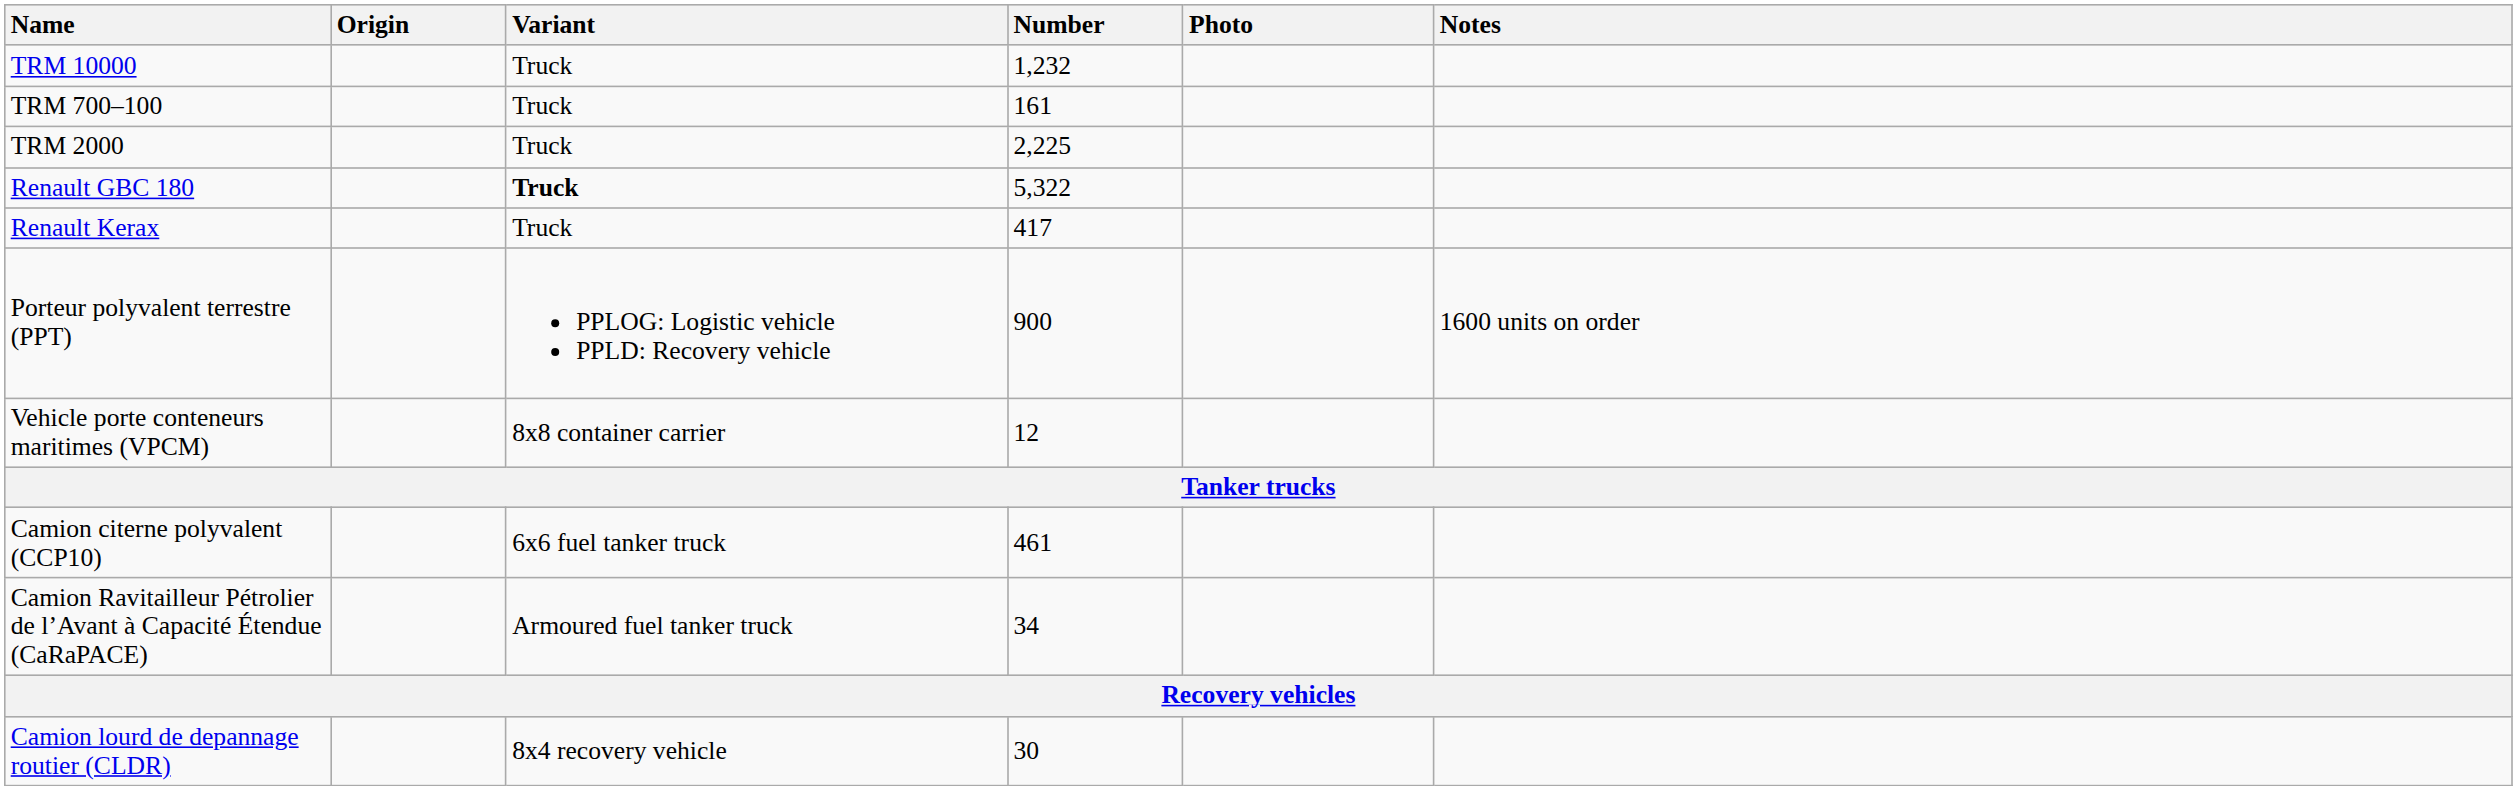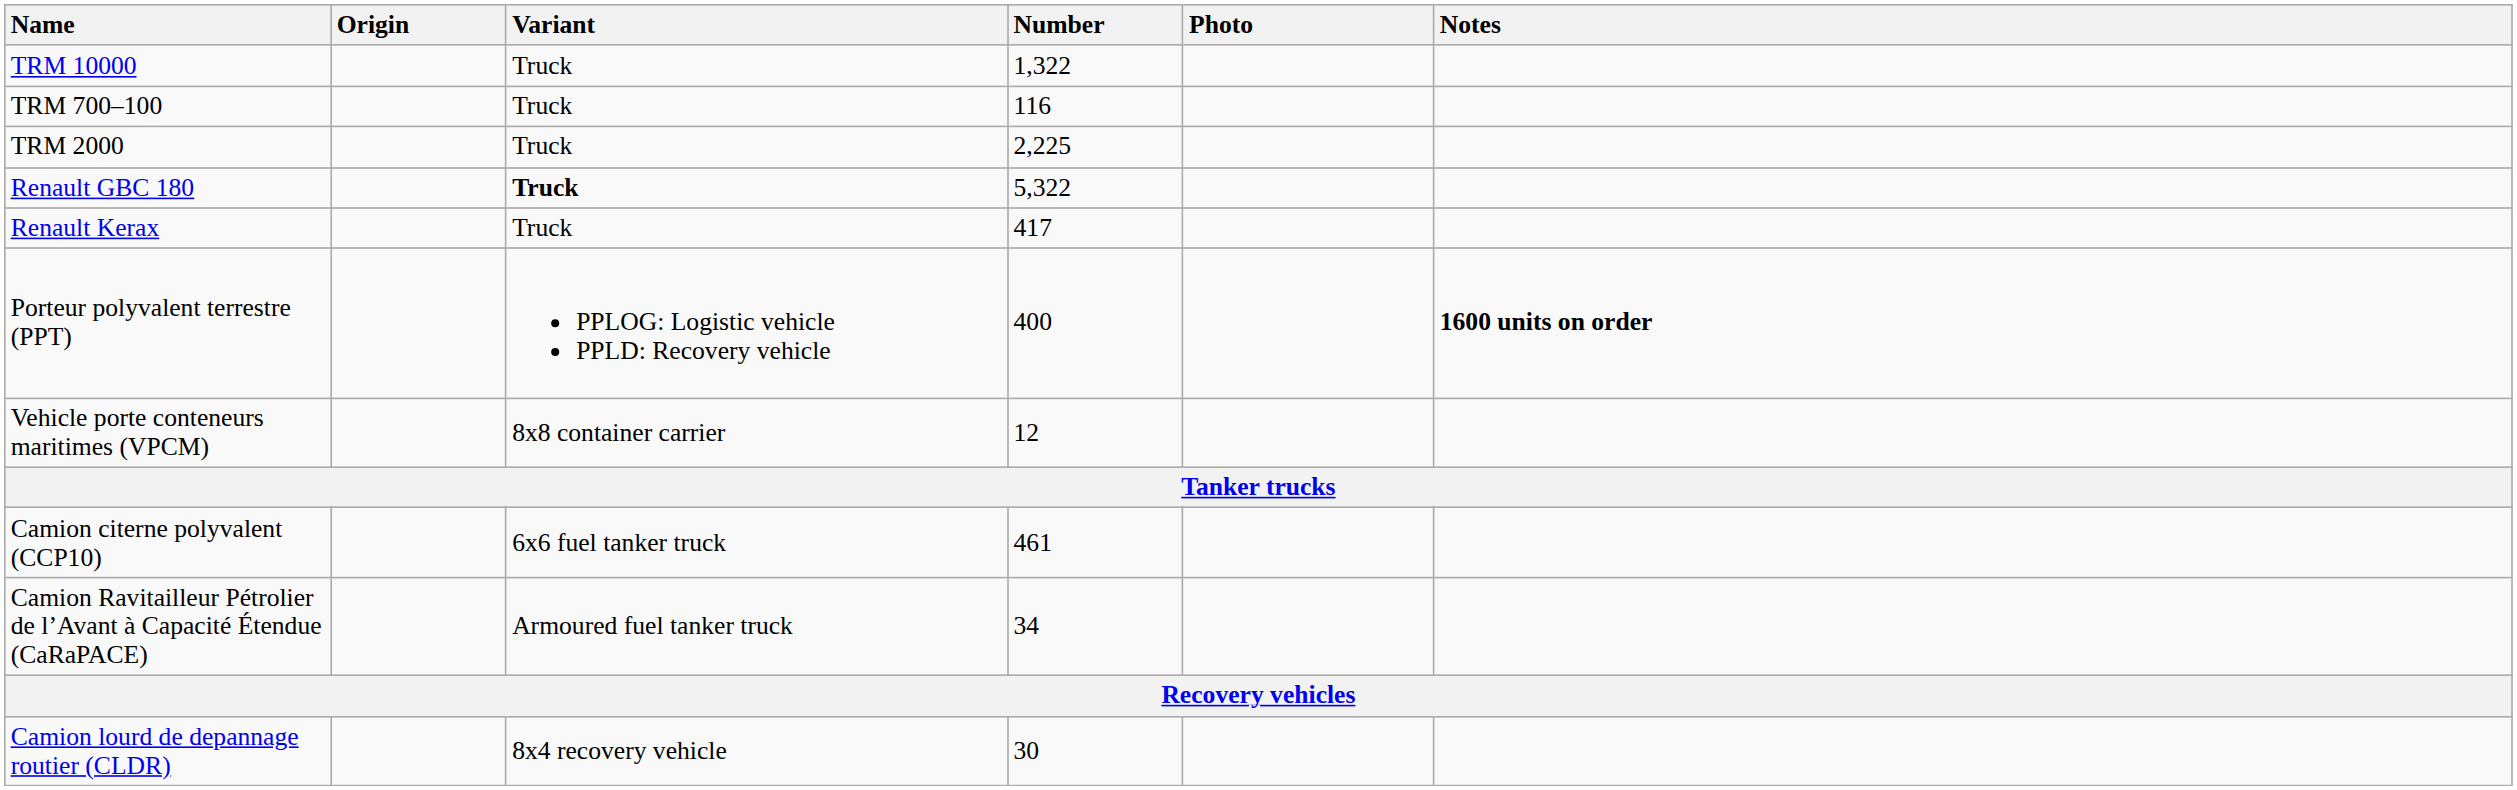TRM 10000 | Number: 1,232 -> 1,322
TRM 700–100 | Number: 161 -> 116
Porteur polyvalent terrestre (PPT) | Number: 900 -> 400
Porteur polyvalent terrestre (PPT) | Notes: normal -> bold
